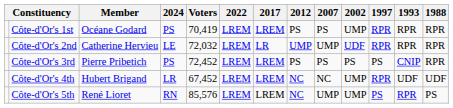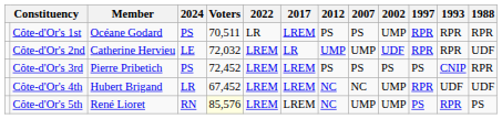Côte-d'Or's 1st | Voters: 70,419 -> 70,511
Côte-d'Or's 1st | 2022: LREM -> LR
Côte-d'Or's 2nd | 1988: RPR -> UDF
Côte-d'Or's 5th | Voters: no background -> lightyellow background
